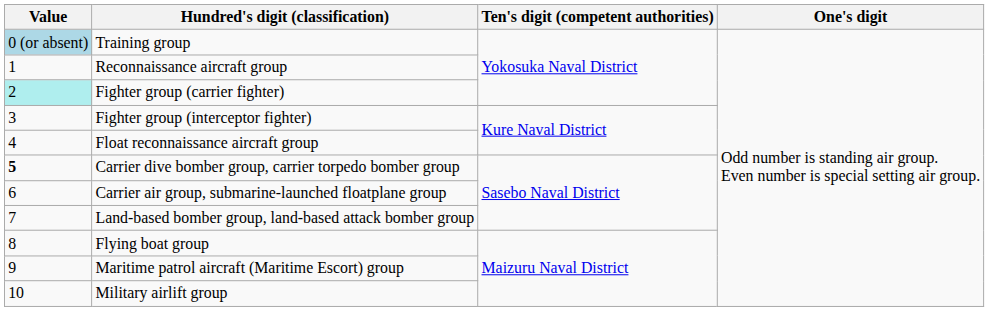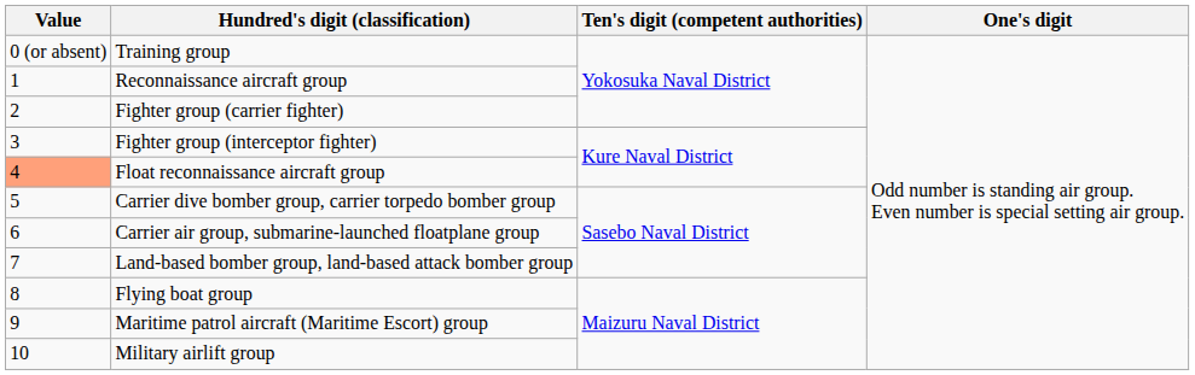Training group | Value: lightblue background -> no background
Fighter group (carrier fighter) | Value: paleturquoise background -> no background
Float reconnaissance aircraft group | Value: no background -> lightsalmon background
Carrier dive bomber group, carrier torpedo bomber group | Value: bold -> normal
